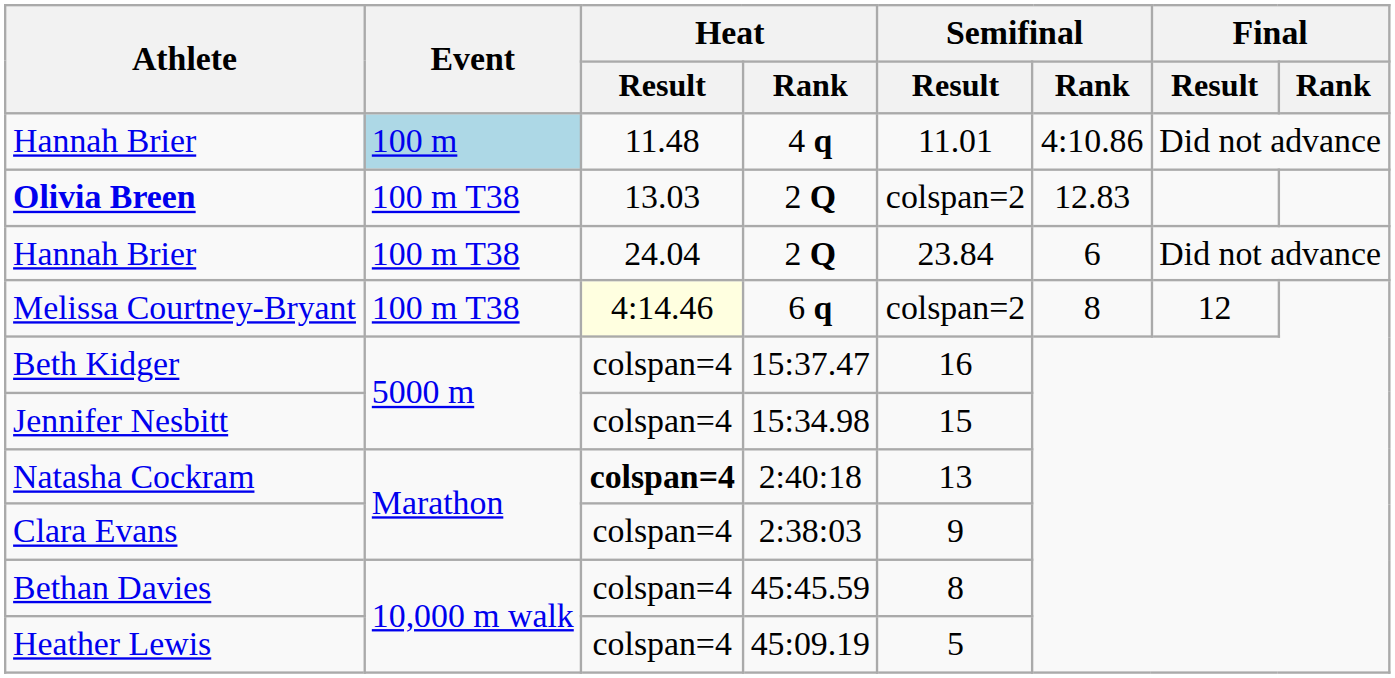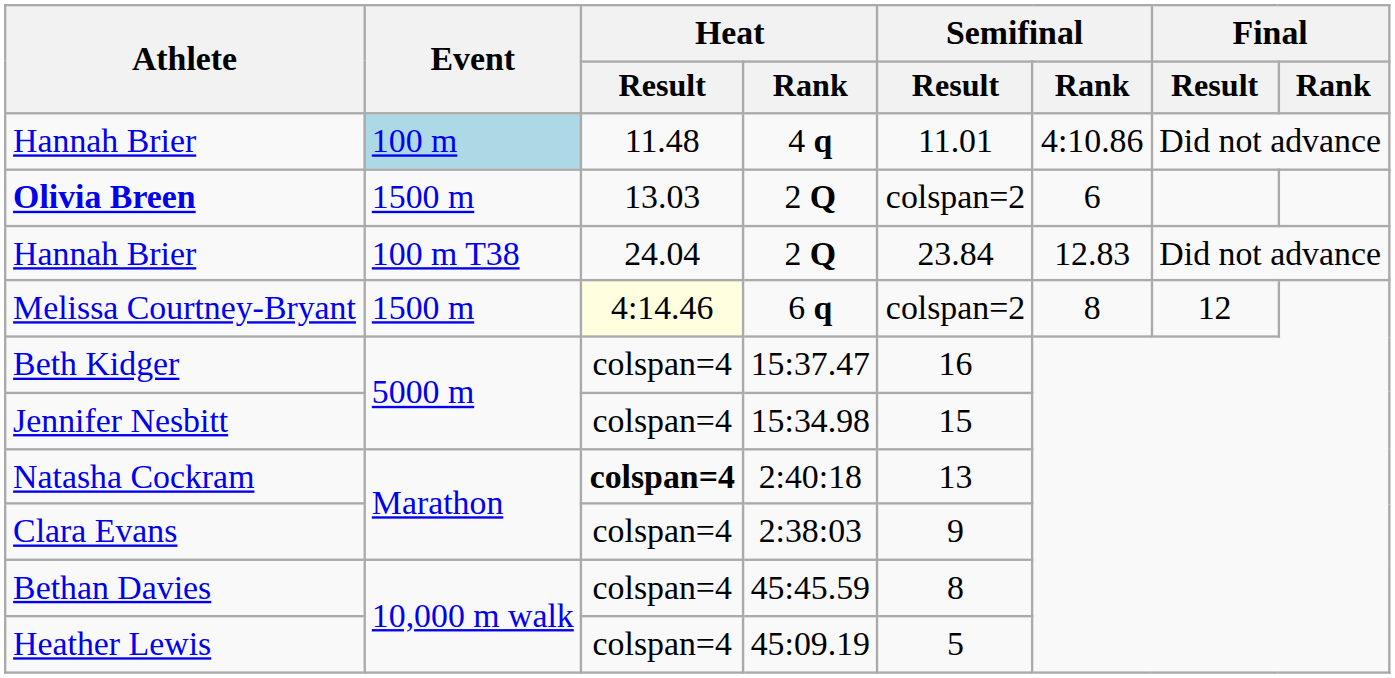Olivia Breen | Event: 100 m T38 -> 1500 m
Olivia Breen | Semifinal / Rank: 12.83 -> 6
Hannah Brier / 2 Q | Semifinal / Rank: 6 -> 12.83
Melissa Courtney-Bryant | Event: 100 m T38 -> 1500 m
